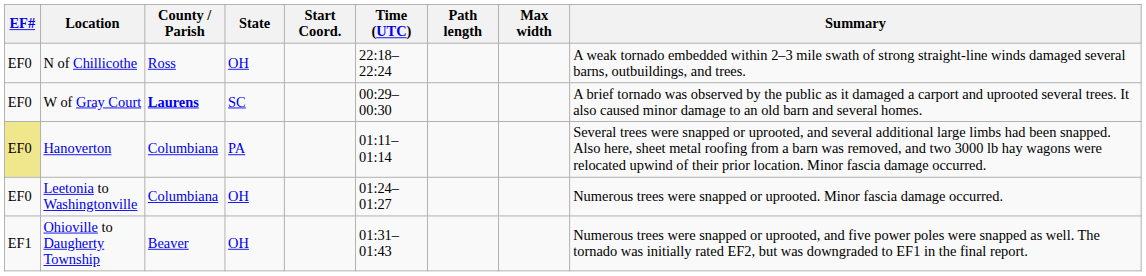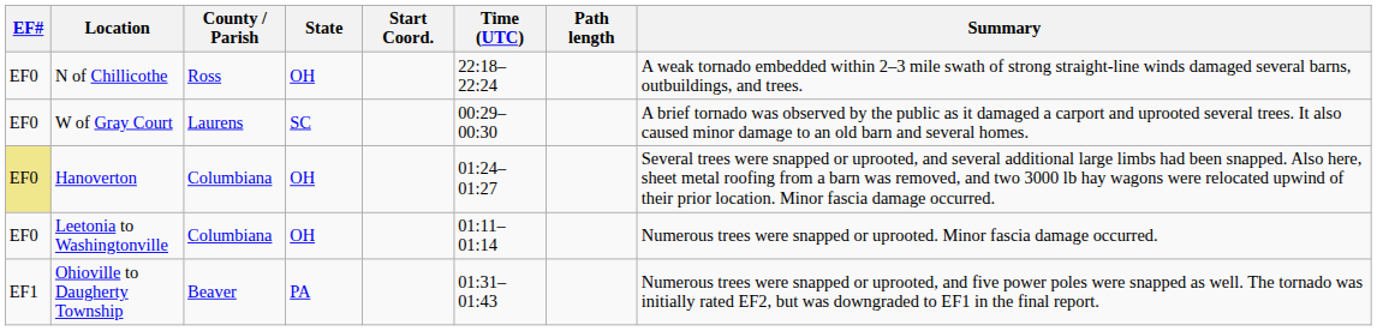- column: Max width
W of Gray Court | County / Parish: bold -> normal
Hanoverton | State: PA -> OH
Hanoverton | Time (UTC): 01:11–01:14 -> 01:24–01:27
Leetonia to Washingtonville | Time (UTC): 01:24–01:27 -> 01:11–01:14
Ohioville to Daugherty Township | State: OH -> PA
